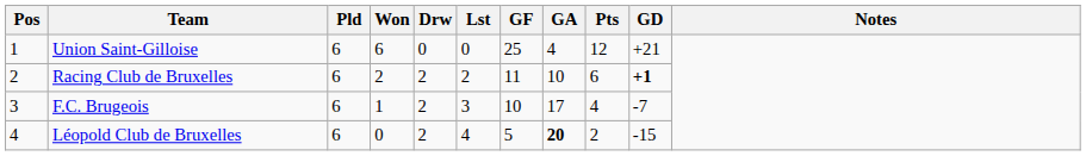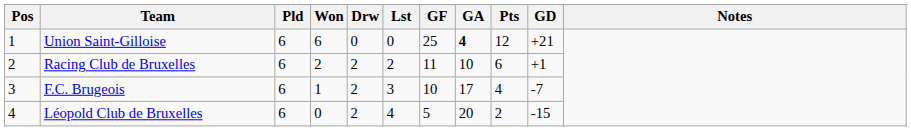Union Saint-Gilloise | GA: normal -> bold
Racing Club de Bruxelles | GD: bold -> normal
Léopold Club de Bruxelles | GA: bold -> normal
